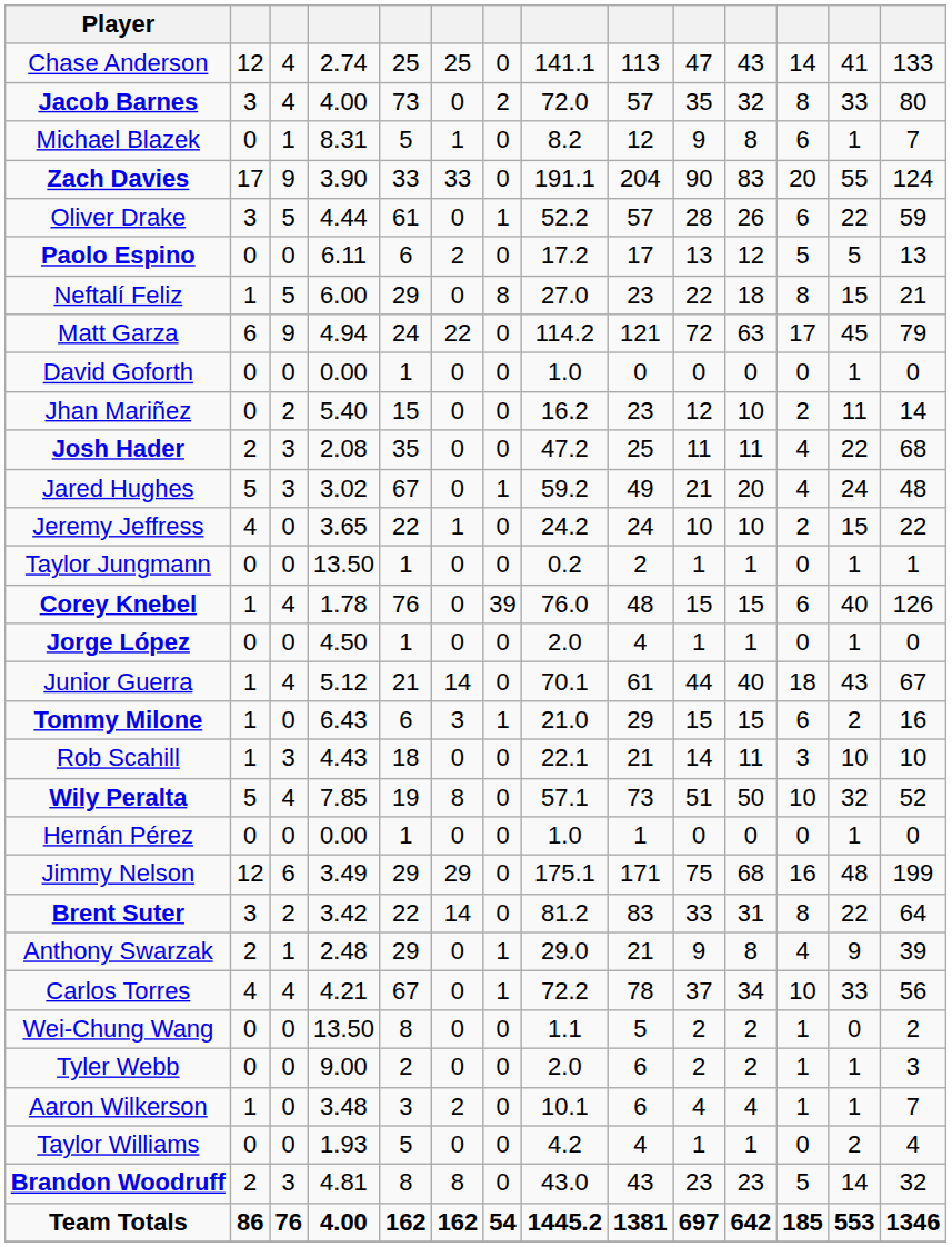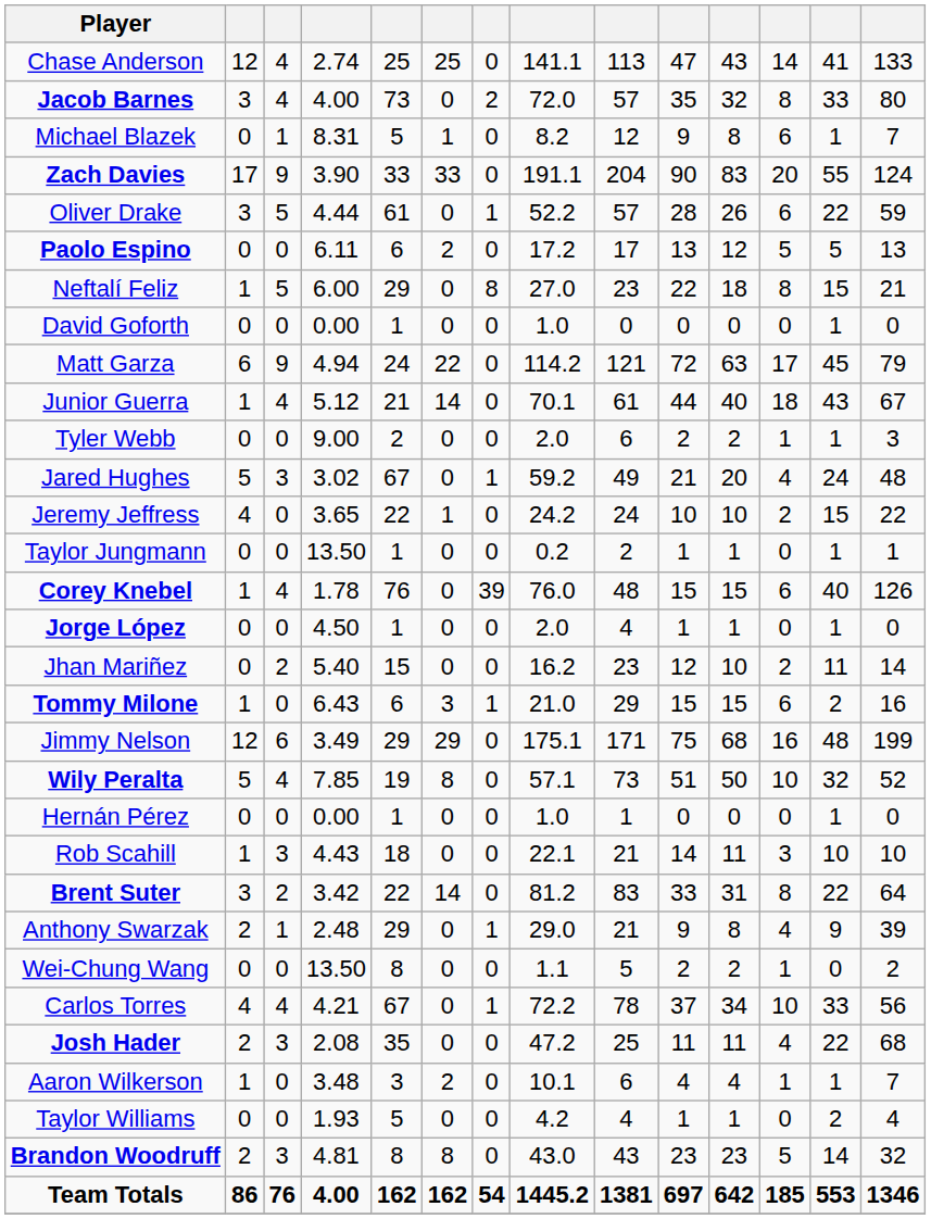rows swapped: Matt Garza <-> David Goforth
rows swapped: Junior Guerra <-> Jhan Mariñez
rows swapped: Josh Hader <-> Tyler Webb
rows swapped: Jimmy Nelson <-> Rob Scahill
rows swapped: Carlos Torres <-> Wei-Chung Wang
